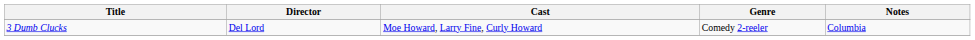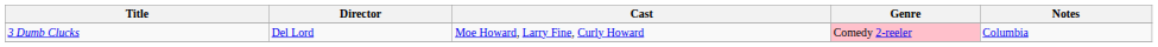3 Dumb Clucks | Genre: no background -> pink background
